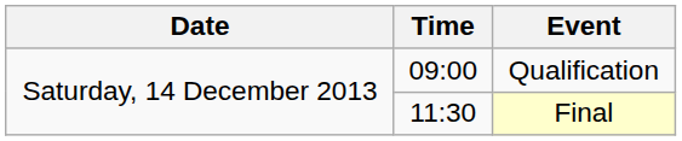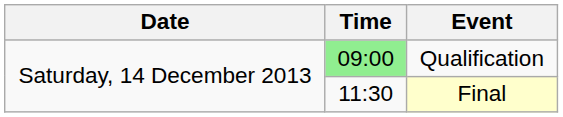Qualification | Time: no background -> lightgreen background
